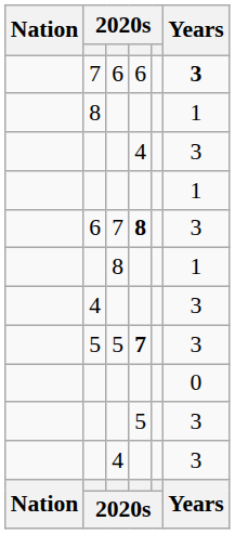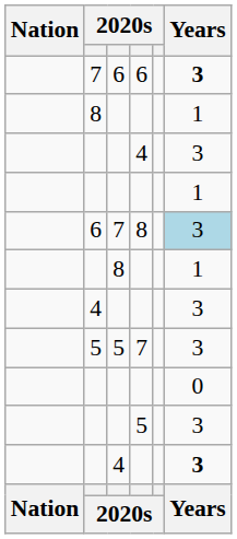row 7 | column 4: bold -> normal
row 7 | Years: no background -> lightblue background
row 10 | column 4: bold -> normal
row 13 | Years: normal -> bold
